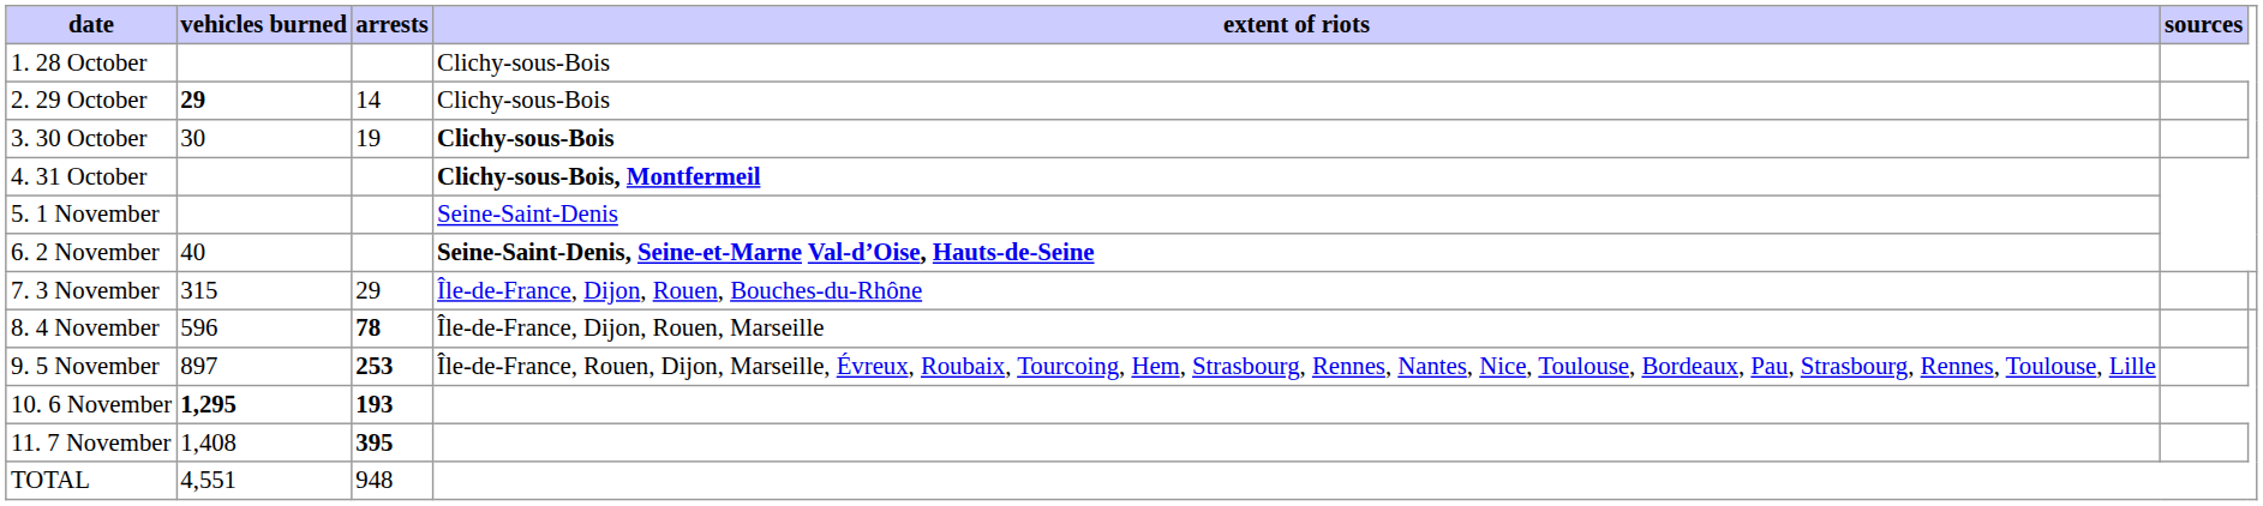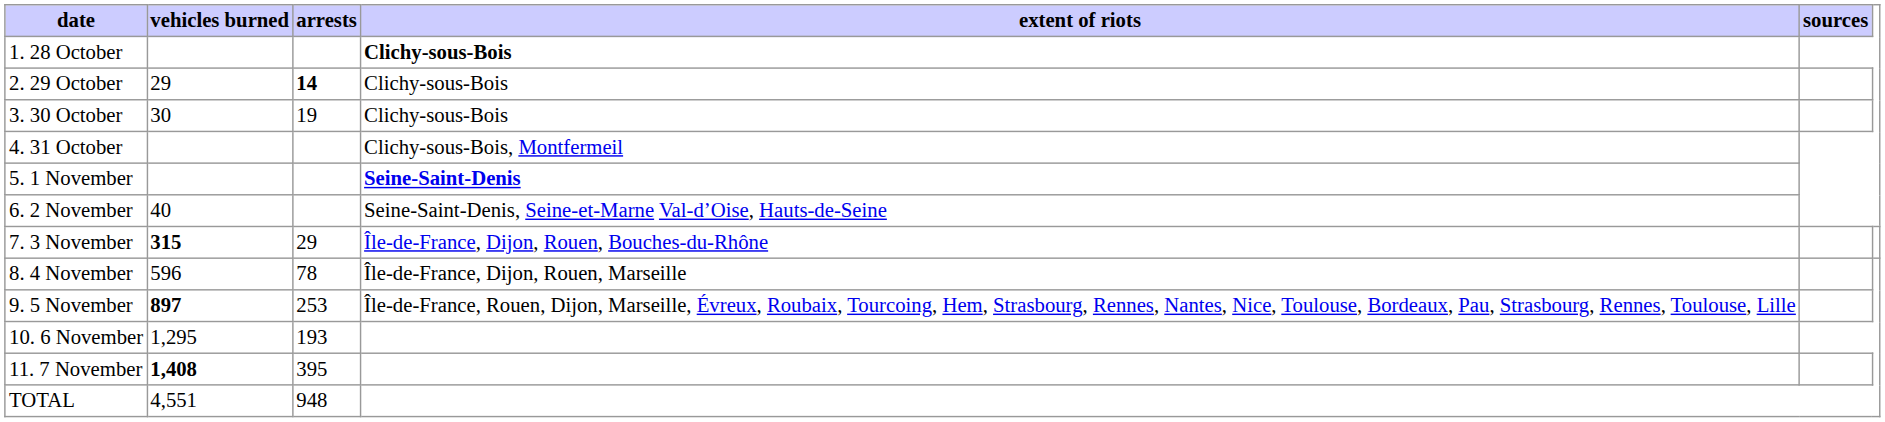1. 28 October | extent of riots: normal -> bold
2. 29 October | vehicles burned: bold -> normal
2. 29 October | arrests: normal -> bold
3. 30 October | extent of riots: bold -> normal
4. 31 October | extent of riots: bold -> normal
5. 1 November | extent of riots: normal -> bold
6. 2 November | extent of riots: bold -> normal
7. 3 November | vehicles burned: normal -> bold
8. 4 November | arrests: bold -> normal
9. 5 November | vehicles burned: normal -> bold
9. 5 November | arrests: bold -> normal
10. 6 November | vehicles burned: bold -> normal
10. 6 November | arrests: bold -> normal
11. 7 November | vehicles burned: normal -> bold
11. 7 November | arrests: bold -> normal
